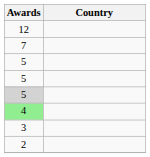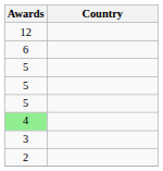row 3 | Awards: 7 -> 6
row 6 | Awards: lightgrey background -> no background
